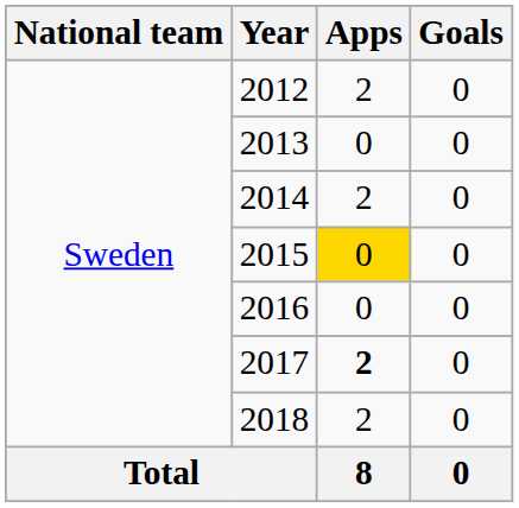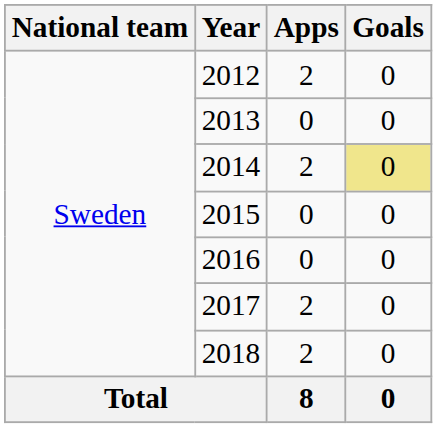2014 | Goals: no background -> khaki background
2015 | Apps: gold background -> no background
2017 | Apps: bold -> normal
